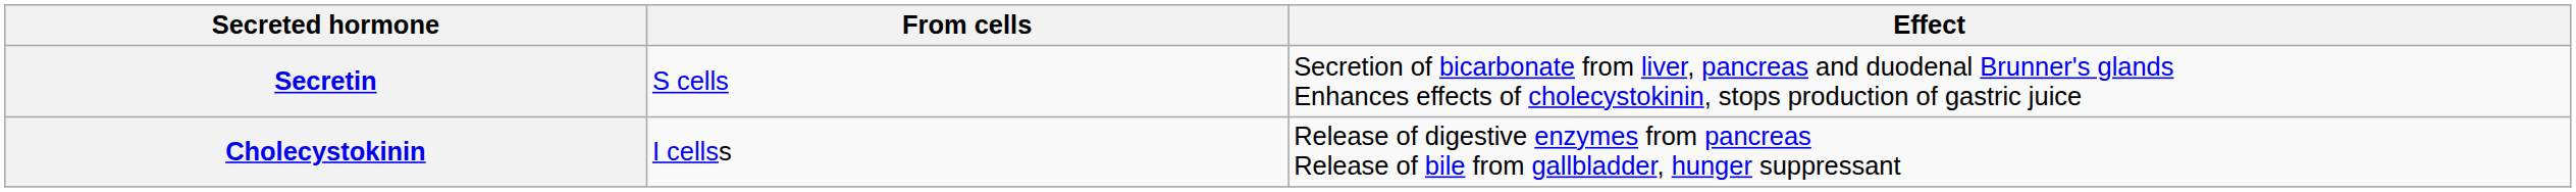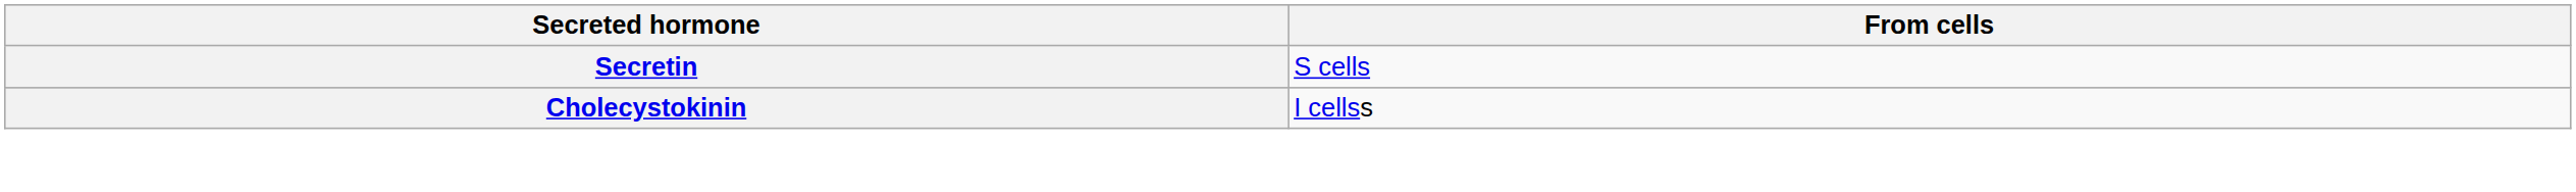- column: Effect | Secretion of bicarbonate from liver, pancreas and duodenal Brunner's glands Enhances effects of cholecystokinin, stops production of gastric juice | Release of digestive enzymes from pancreas Release of bile from gallbladder, hunger suppressant
